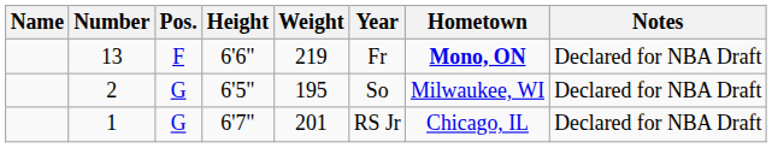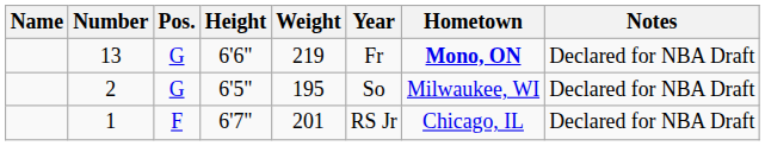13 | Pos.: F -> G
1 | Pos.: G -> F
